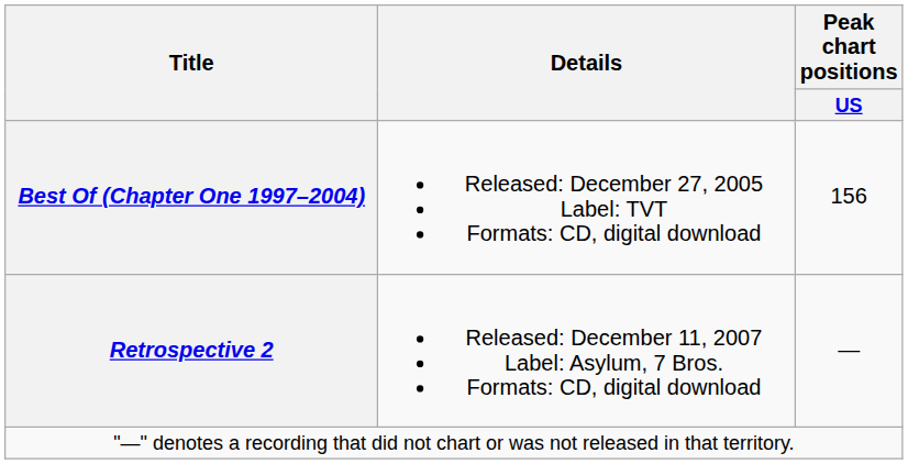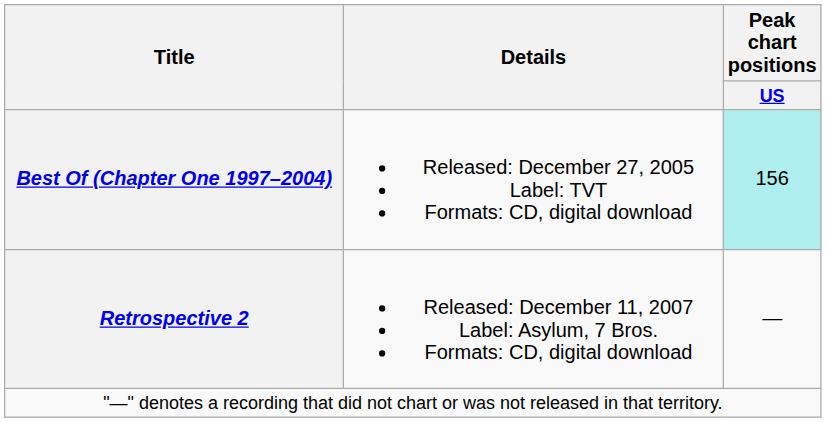Best Of (Chapter One 1997–2004) | Peak chart positions / US: no background -> paleturquoise background
